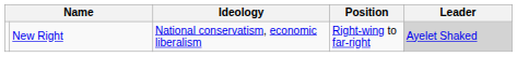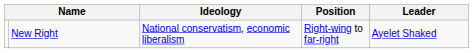New Right | Leader: lightgrey background -> no background
